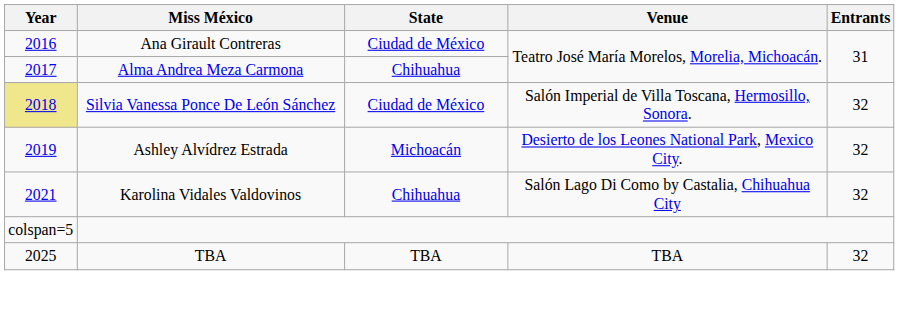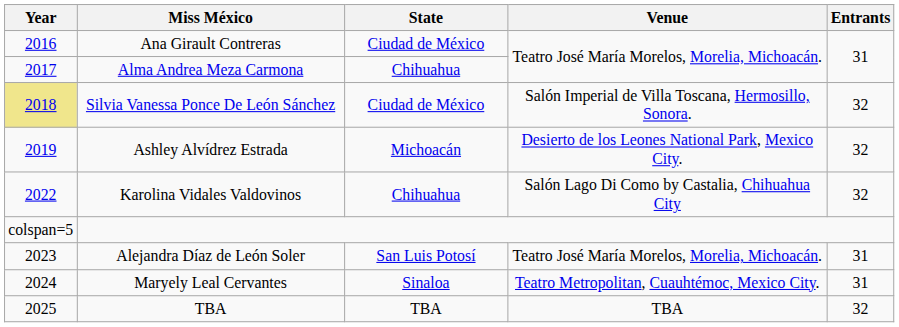Karolina Vidales Valdovinos | Year: 2021 -> 2022
+ row: 2023 | Alejandra Díaz de León Soler | San Luis Potosí | Teatro José María Morelos, Morelia, Michoacán. | 31
+ row: 2024 | Maryely Leal Cervantes | Sinaloa | Teatro Metropolitan, Cuauhtémoc, Mexico City. | 31
